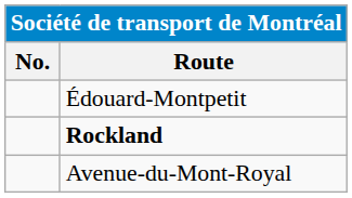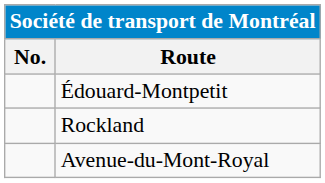Rockland | Route: bold -> normal
